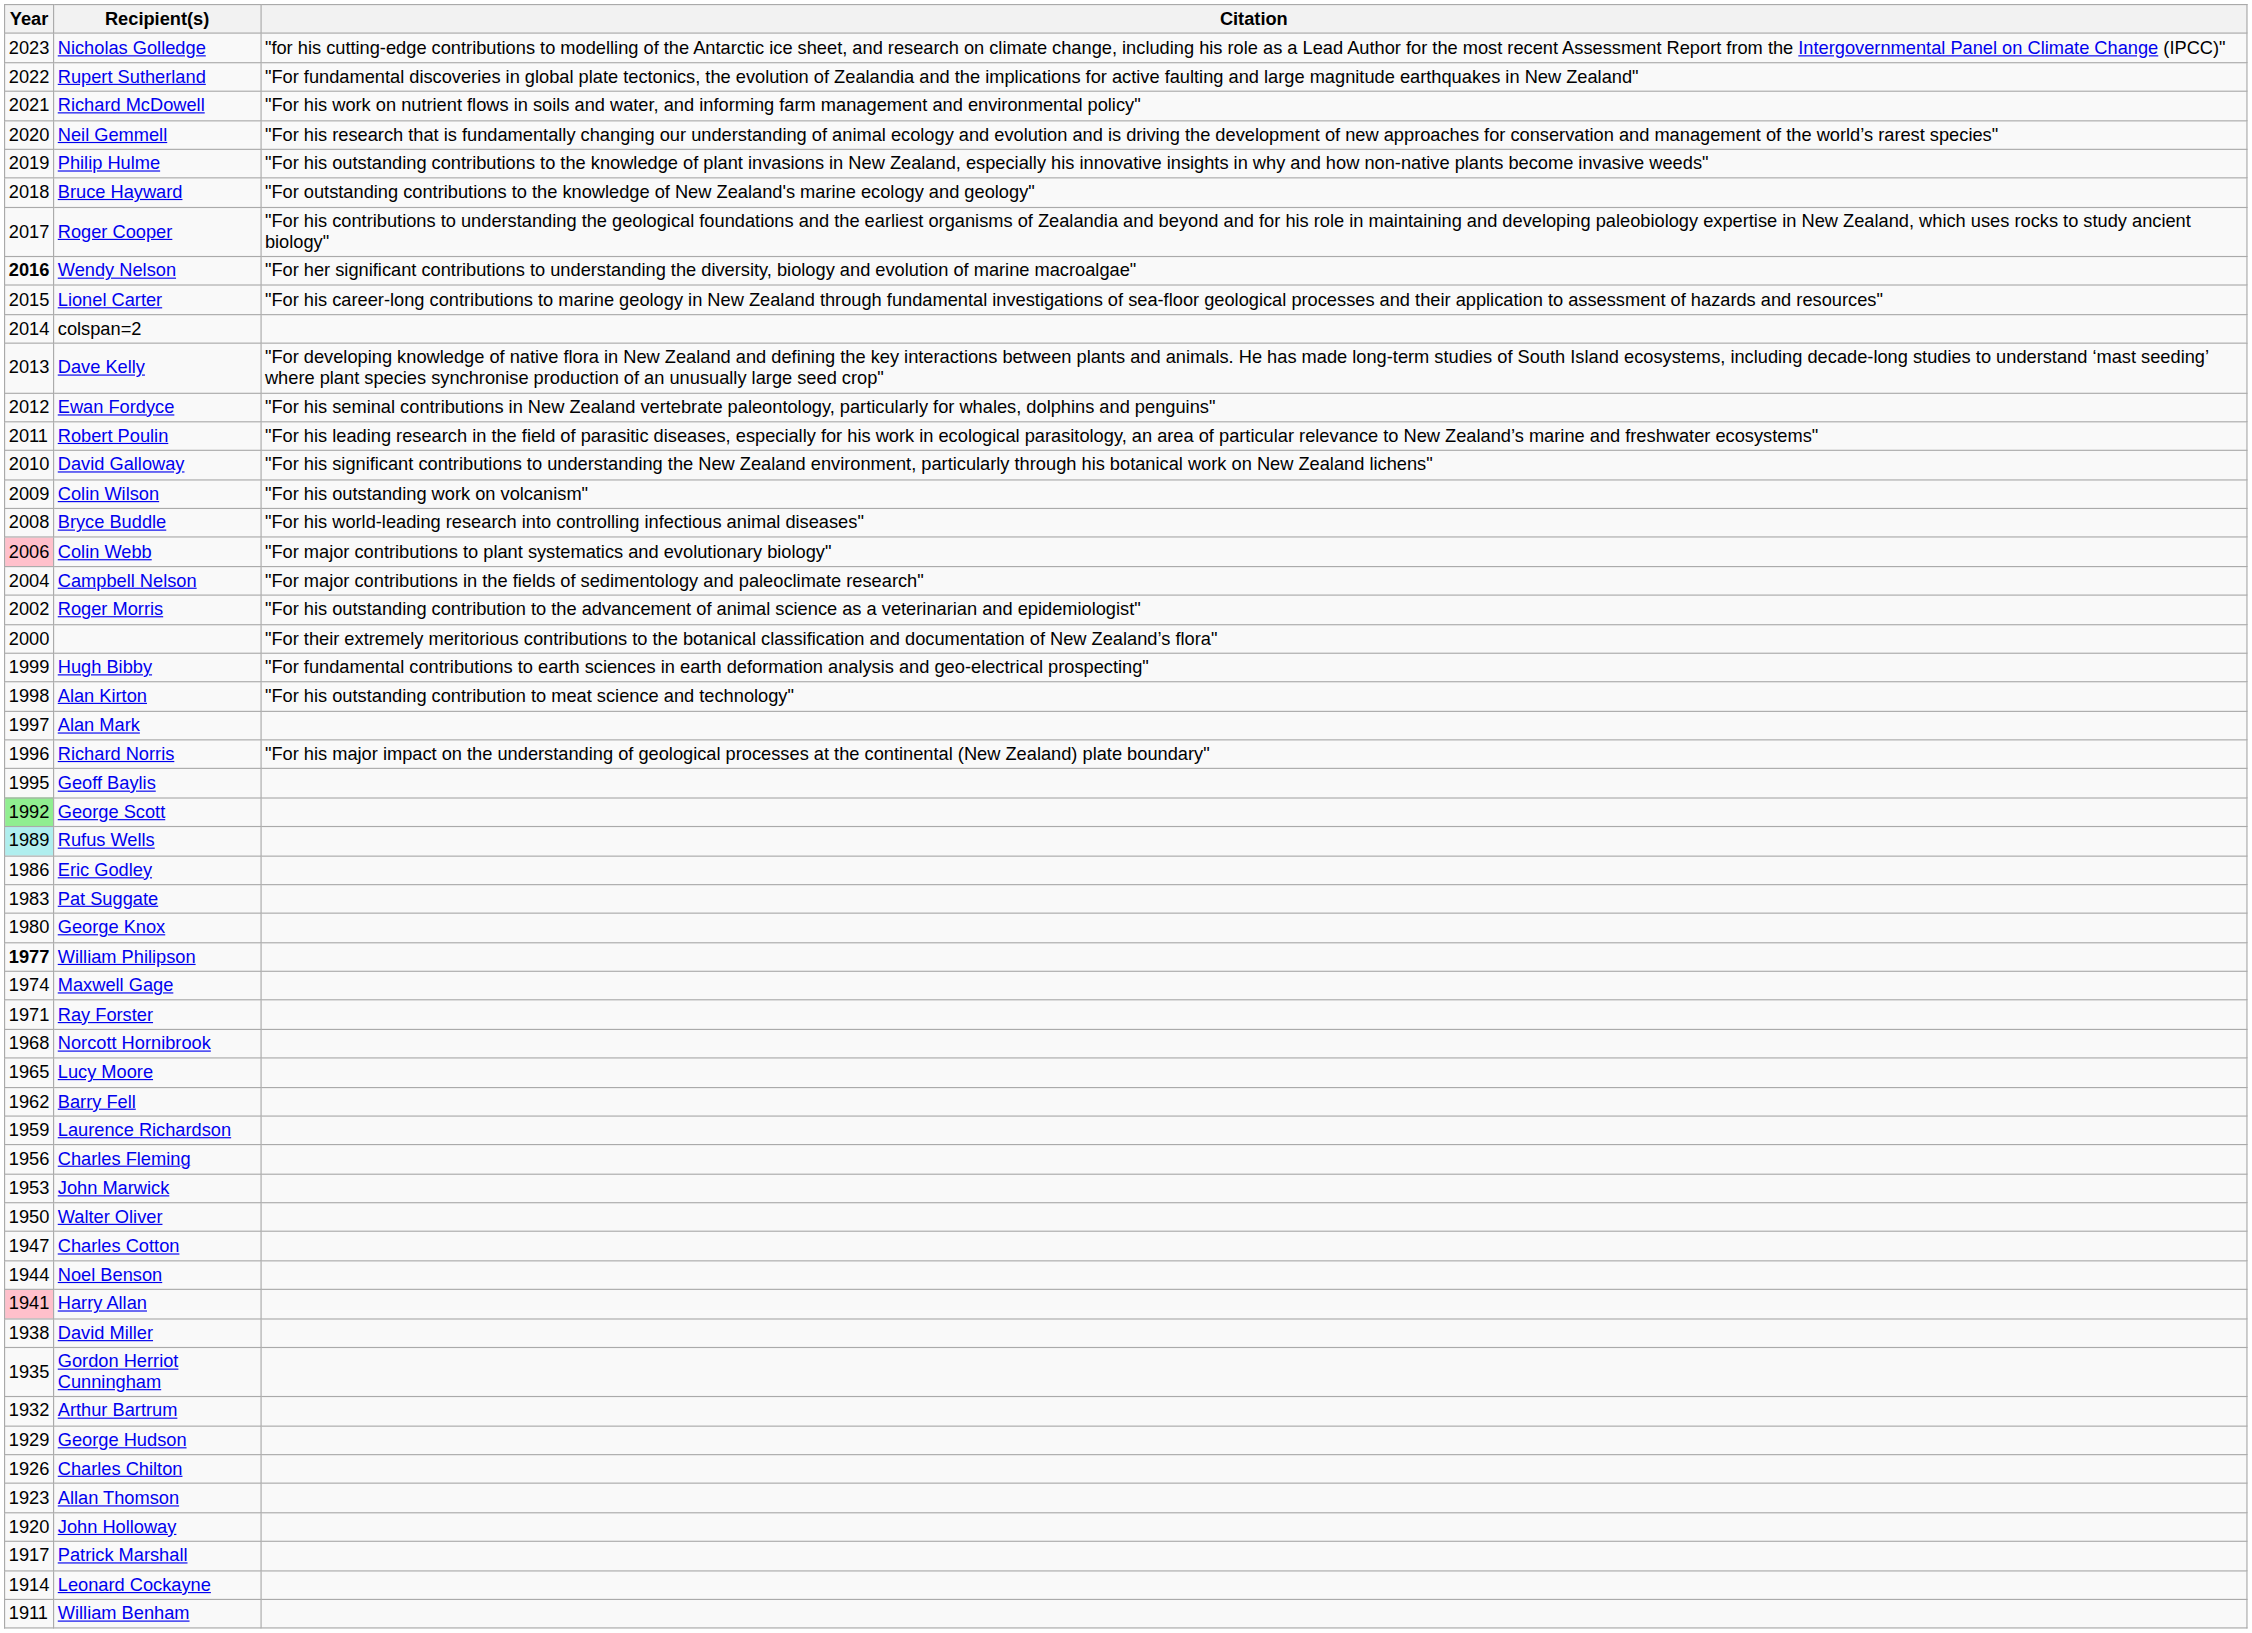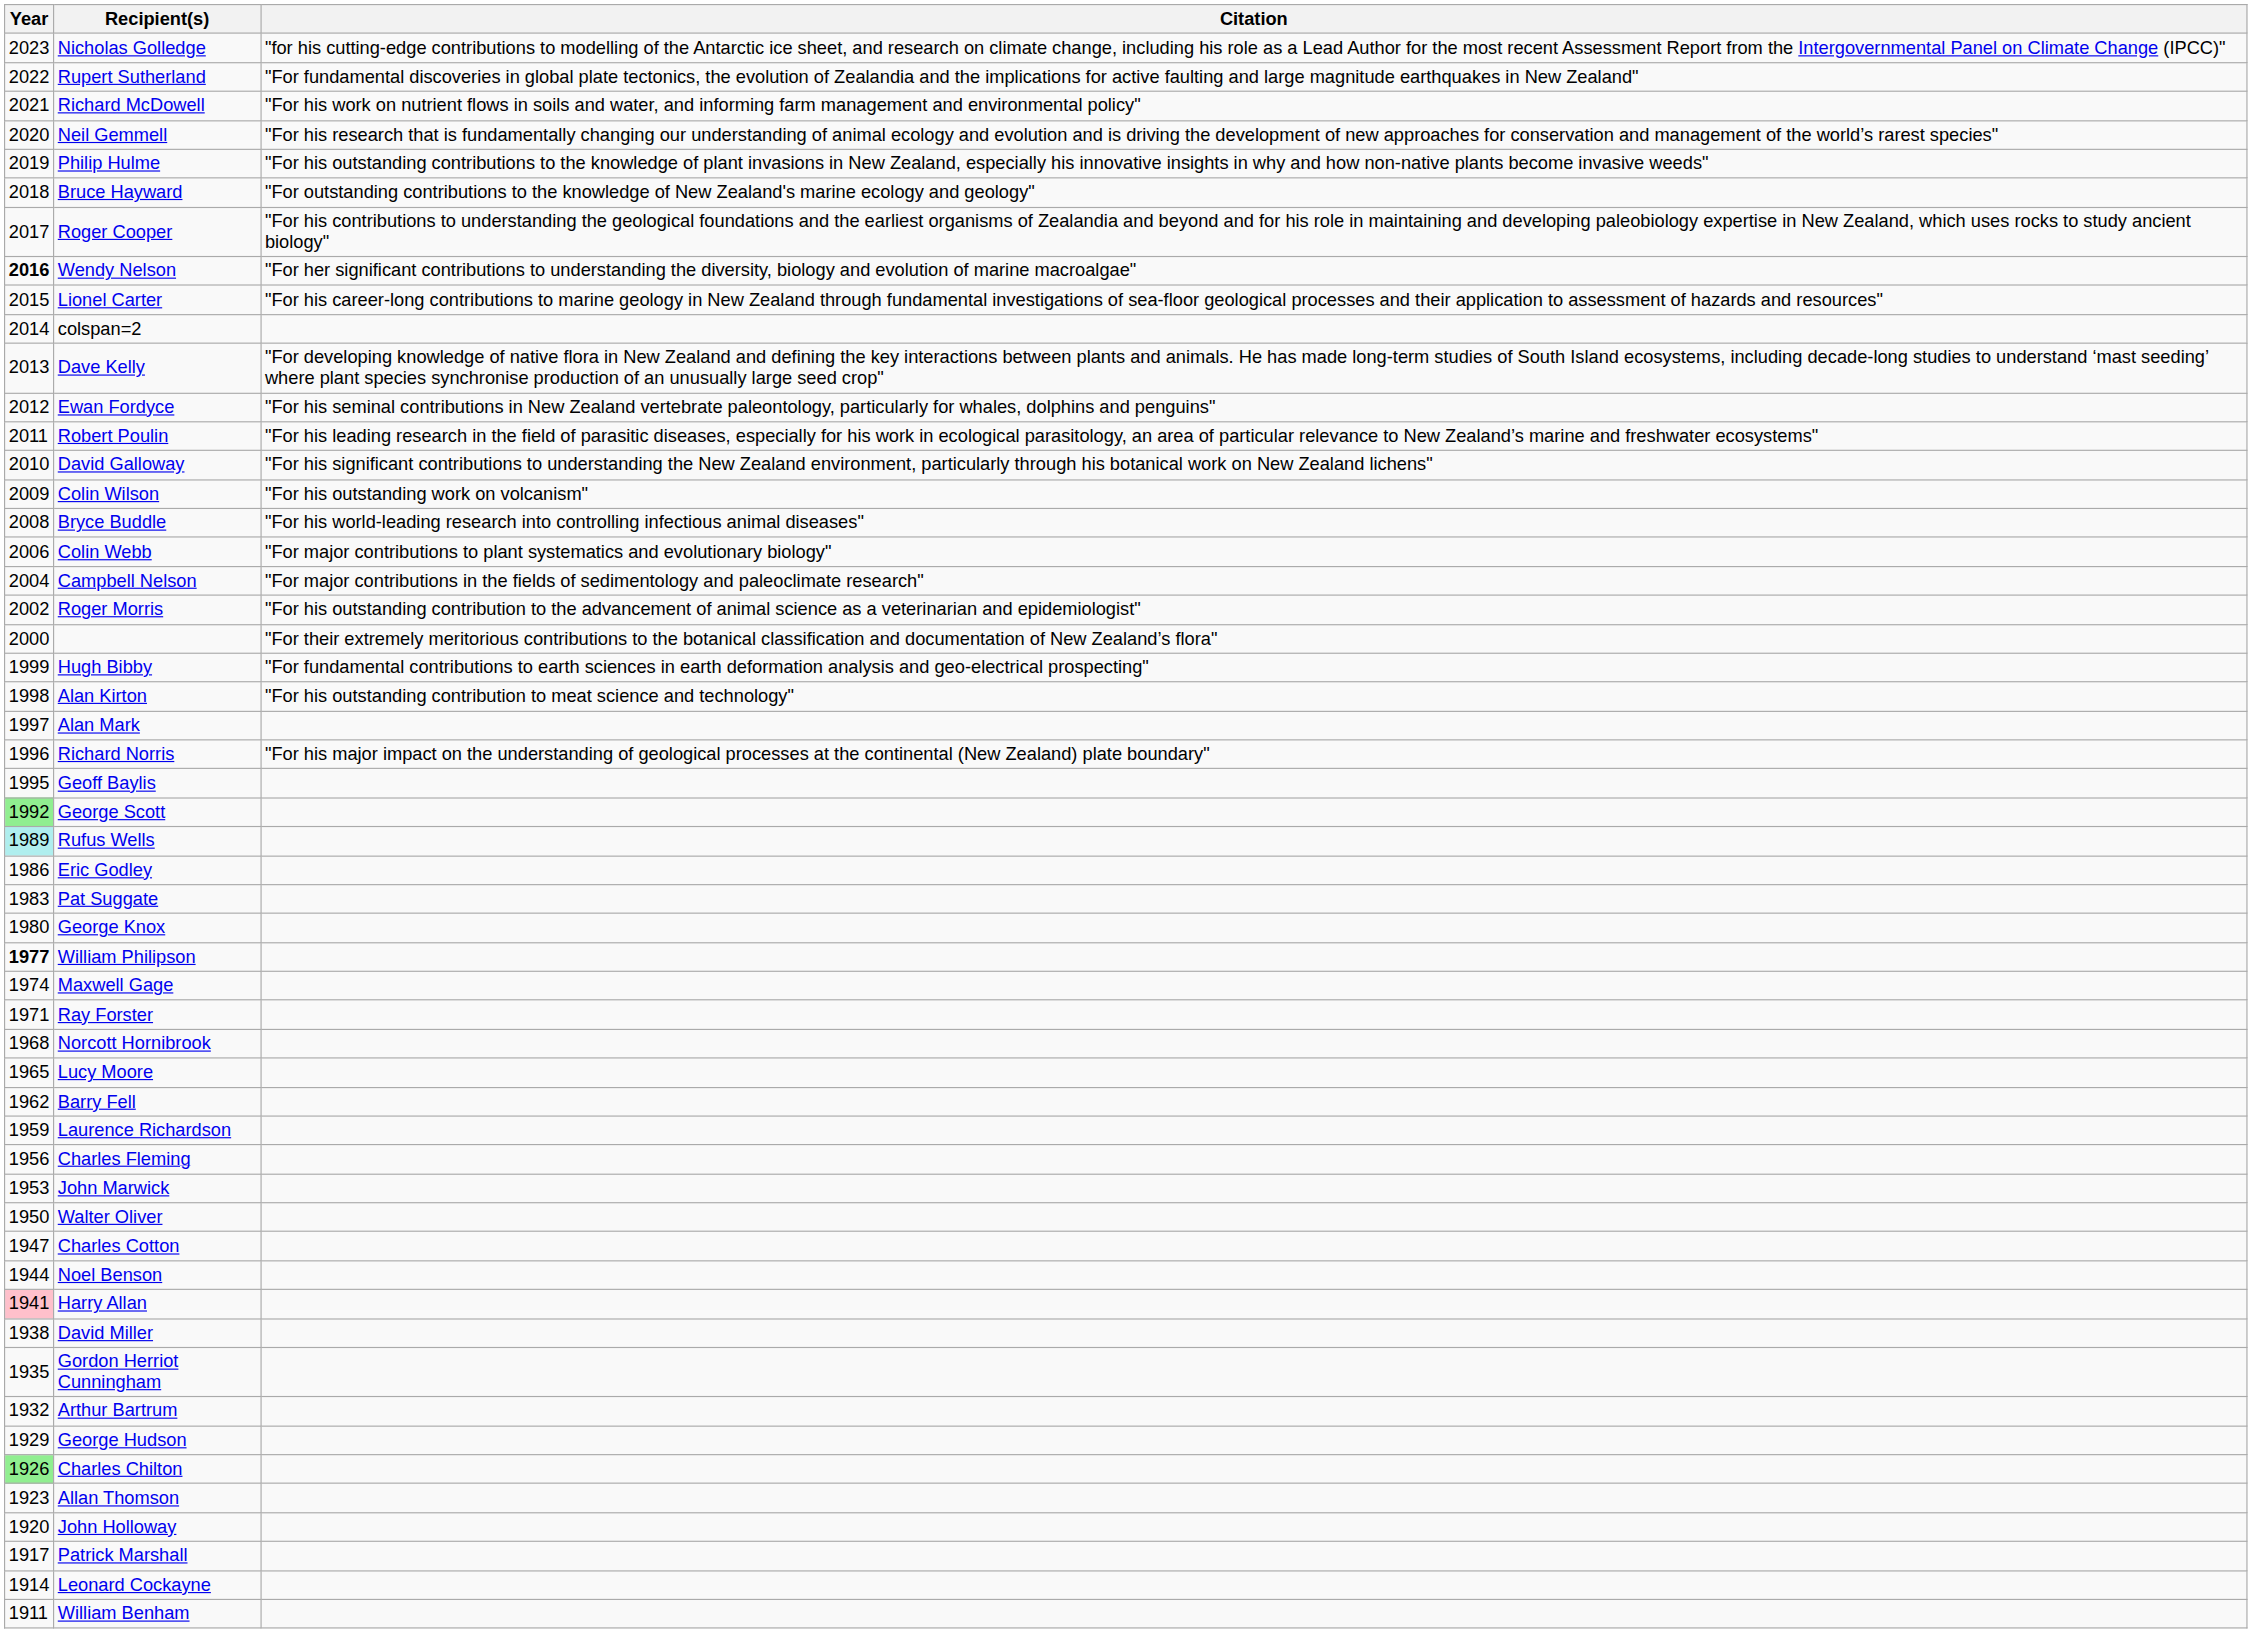Colin Webb | Year: pink background -> no background
Charles Chilton | Year: no background -> lightgreen background
